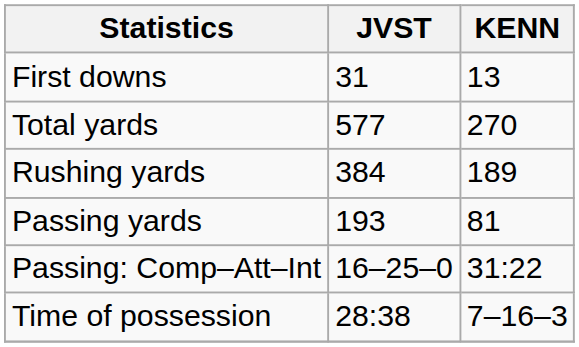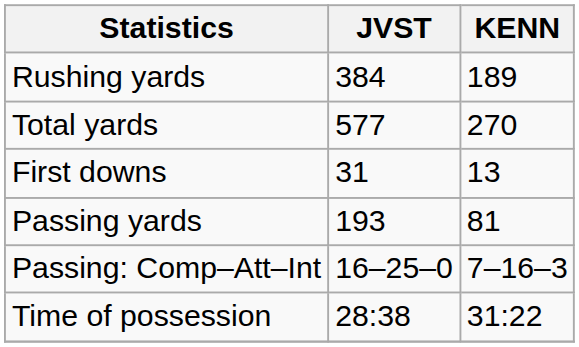rows swapped: First downs <-> Rushing yards
Passing: Comp–Att–Int | KENN: 31:22 -> 7–16–3
Time of possession | KENN: 7–16–3 -> 31:22
